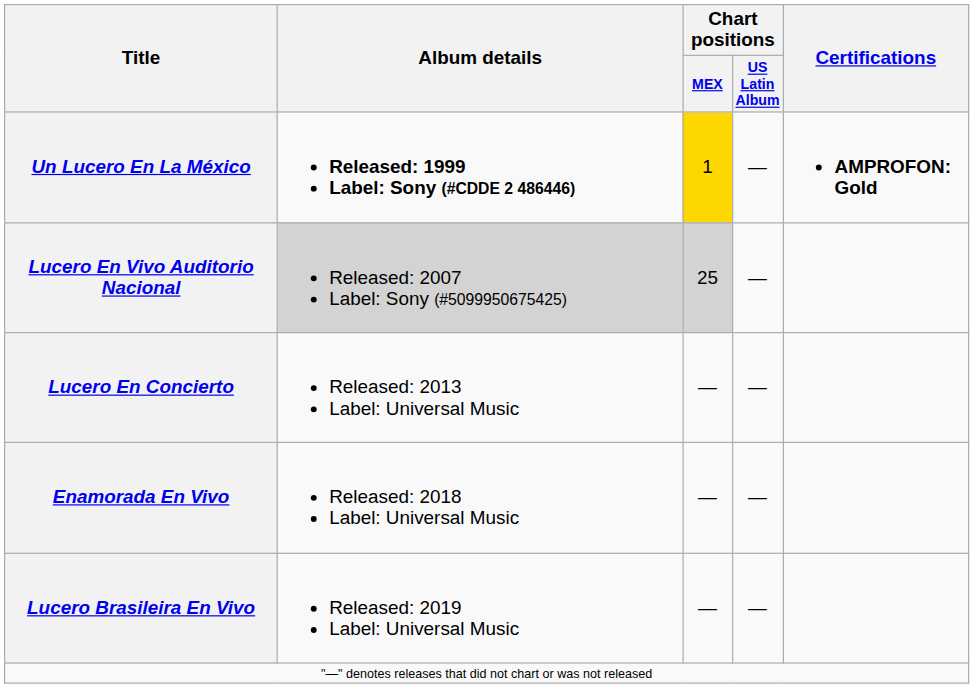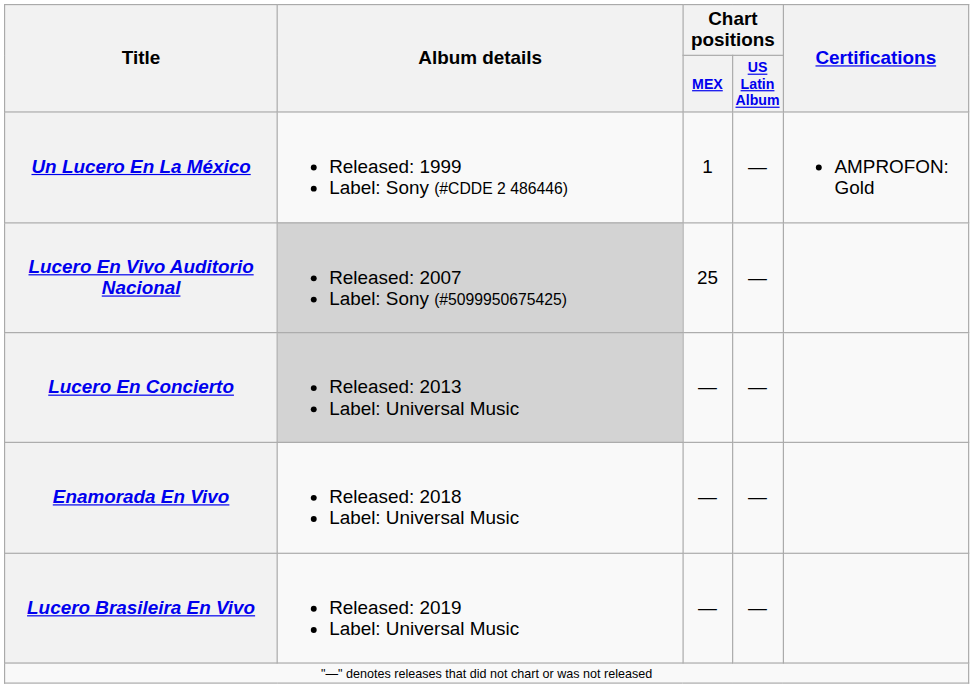Un Lucero En La México | Album details: bold -> normal
Un Lucero En La México | Chart positions / MEX: gold background -> no background
Un Lucero En La México | Certifications: bold -> normal
Lucero En Vivo Auditorio Nacional | Chart positions / MEX: lightgrey background -> no background
Lucero En Concierto | Album details: no background -> lightgrey background
